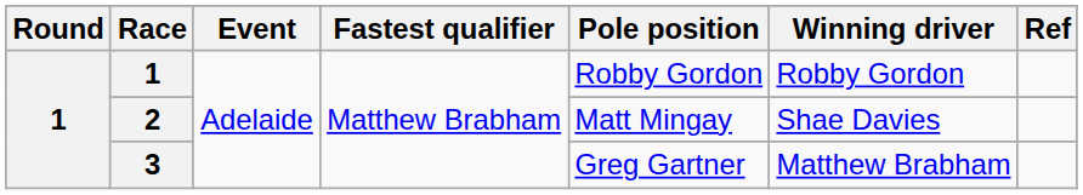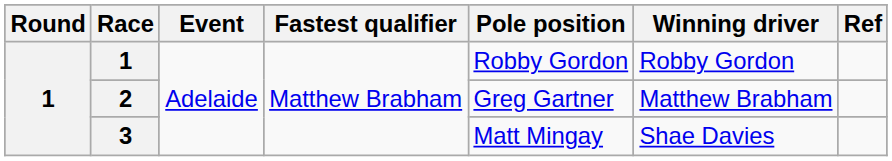2 | Pole position: Matt Mingay -> Greg Gartner
2 | Winning driver: Shae Davies -> Matthew Brabham
3 | Pole position: Greg Gartner -> Matt Mingay
3 | Winning driver: Matthew Brabham -> Shae Davies
